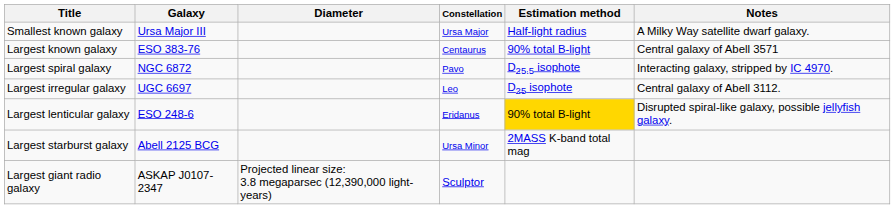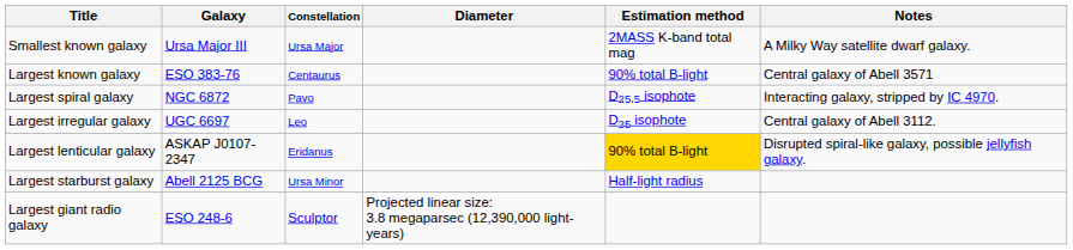columns swapped: Constellation <-> Diameter
Smallest known galaxy | Estimation method: Half-light radius -> 2MASS K-band total mag
Largest lenticular galaxy | Galaxy: ESO 248-6 -> ASKAP J0107-2347
Largest starburst galaxy | Estimation method: 2MASS K-band total mag -> Half-light radius
Largest giant radio galaxy | Galaxy: ASKAP J0107-2347 -> ESO 248-6
